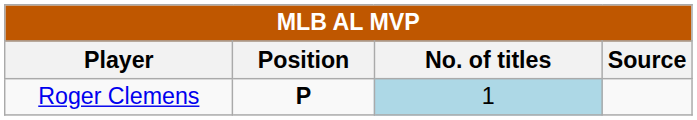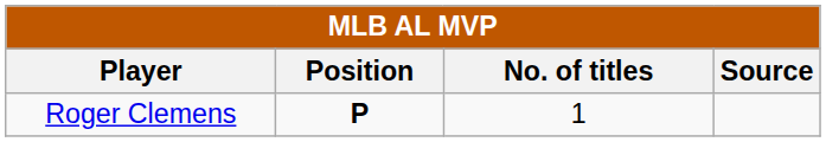Roger Clemens | No. of titles: lightblue background -> no background
